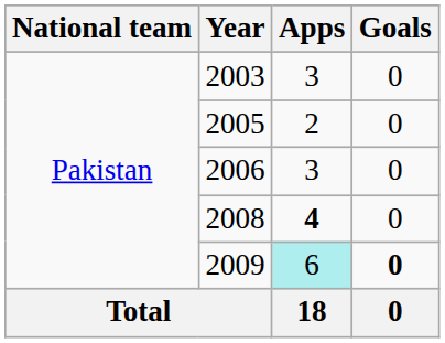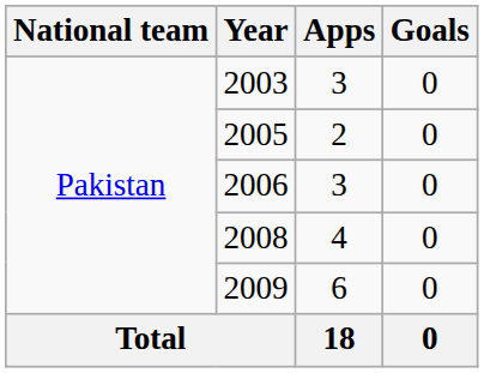2008 | Apps: bold -> normal
2009 | Apps: paleturquoise background -> no background
2009 | Goals: bold -> normal
